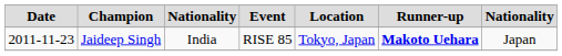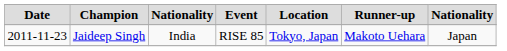Jaideep Singh | Runner-up: bold -> normal
